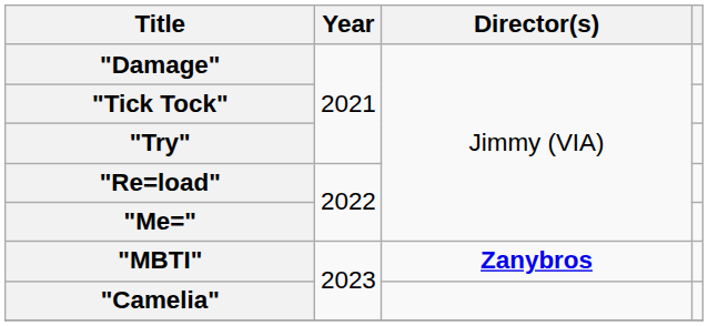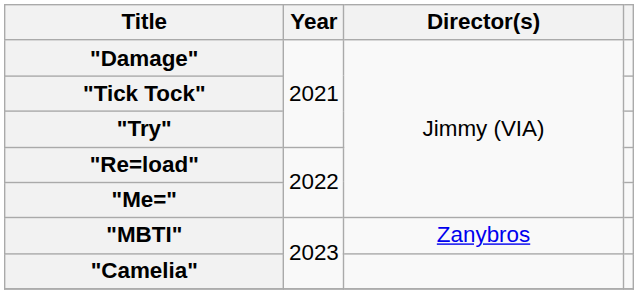"MBTI" | Director(s): bold -> normal
